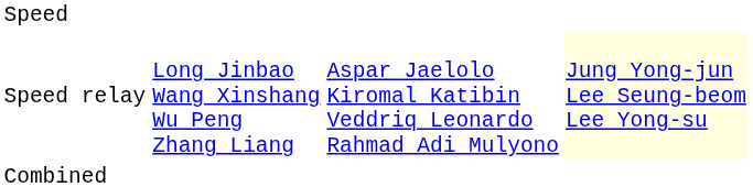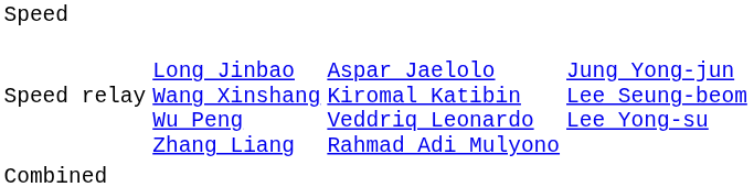Speed relay | column 4: lightyellow background -> no background
